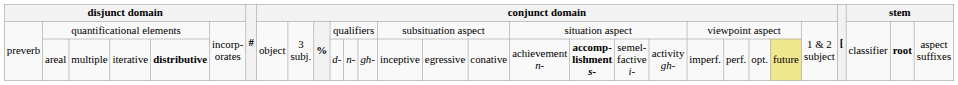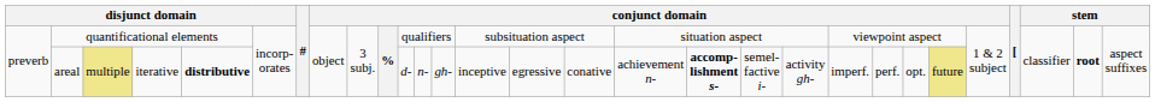areal | column 3: no background -> khaki background
